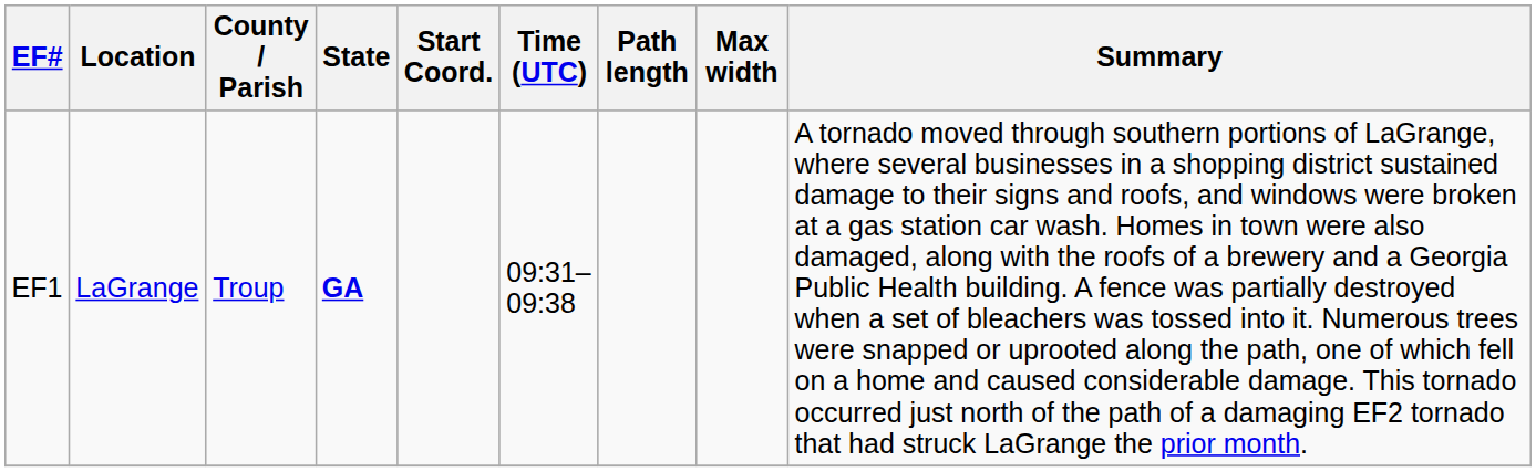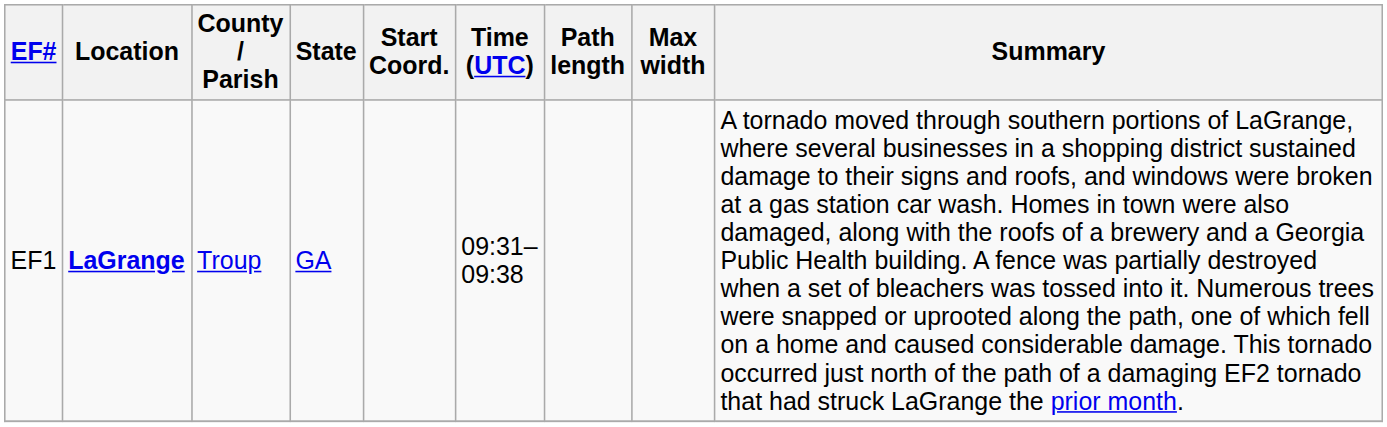EF1 | Location: normal -> bold
EF1 | State: bold -> normal
